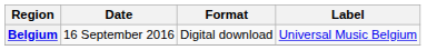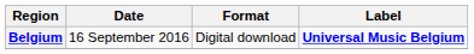Belgium | Label: normal -> bold
